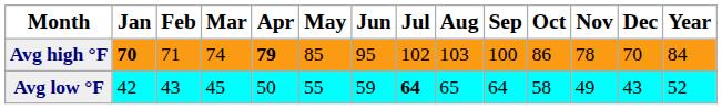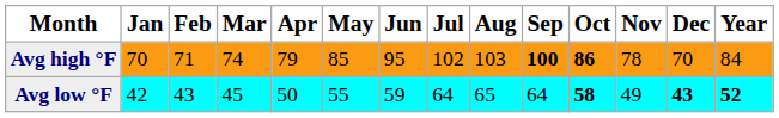row 2 | Jan: bold -> normal
row 2 | Apr: bold -> normal
row 2 | Sep: normal -> bold
row 2 | Oct: normal -> bold
row 3 | Jul: bold -> normal
row 3 | Oct: normal -> bold
row 3 | Dec: normal -> bold
row 3 | Year: normal -> bold
